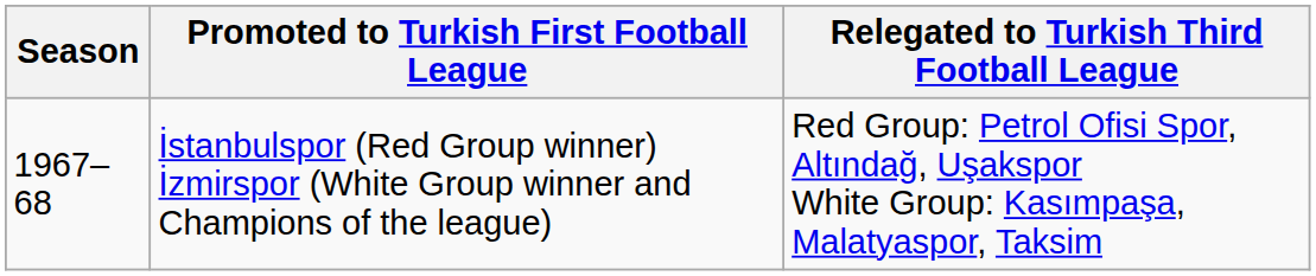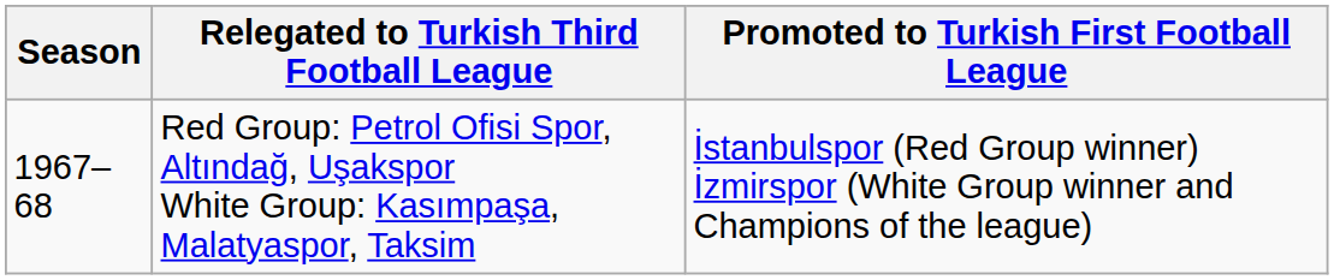columns swapped: Promoted to Turkish First Football League <-> Relegated to Turkish Third Football League
